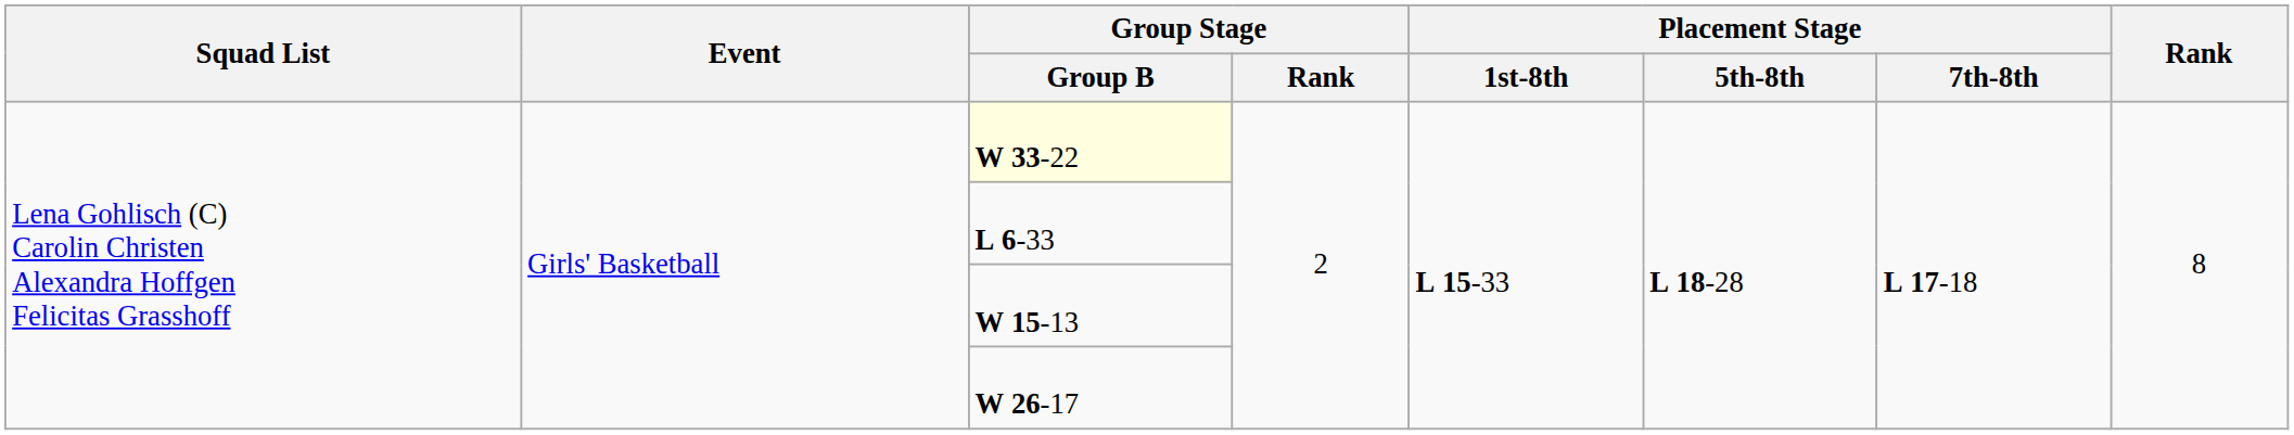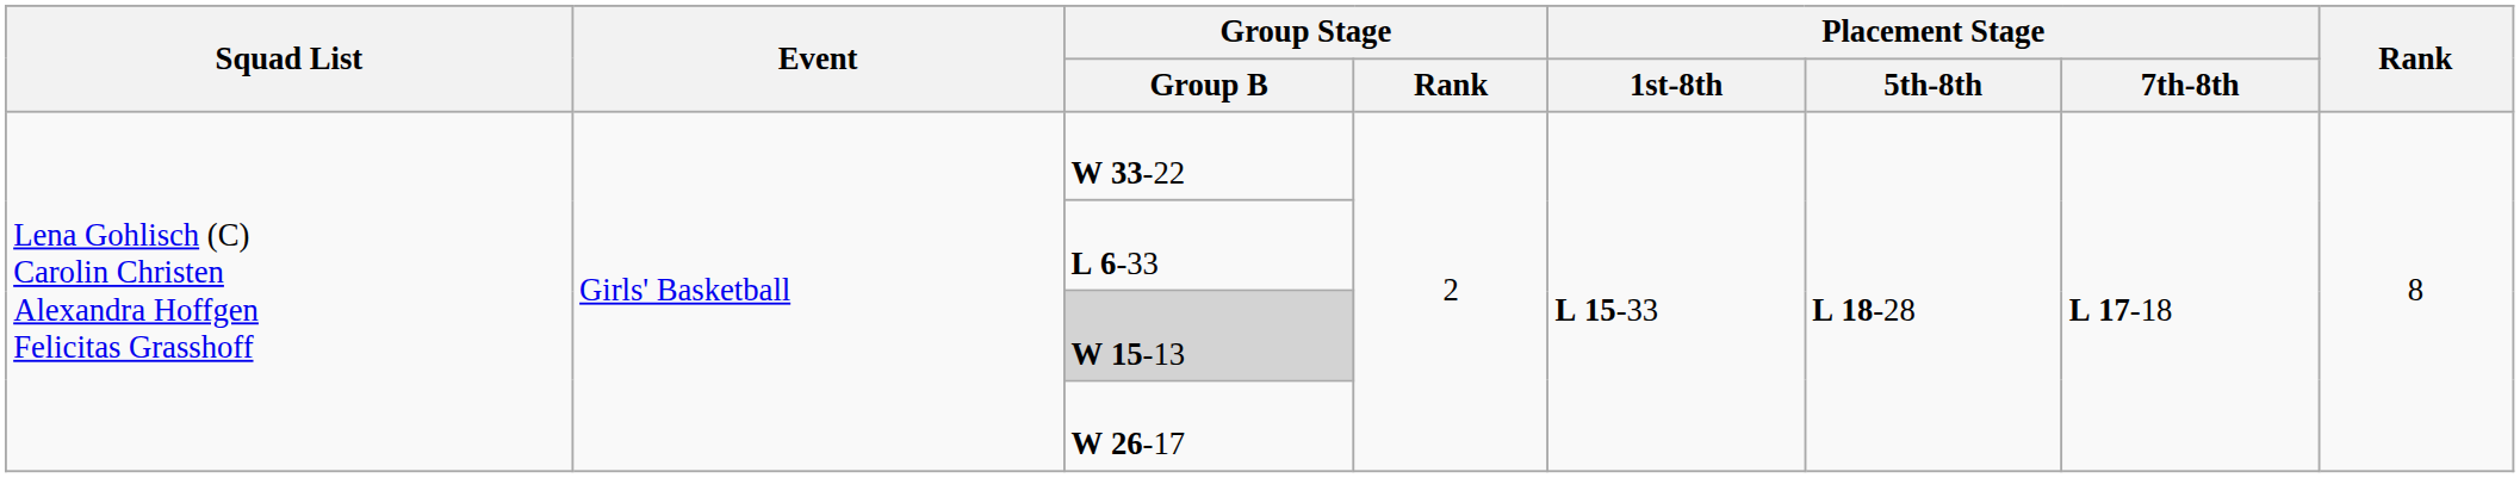W 33-22 | Group Stage / Group B: lightyellow background -> no background
W 15-13 | Group Stage / Group B: no background -> lightgrey background
